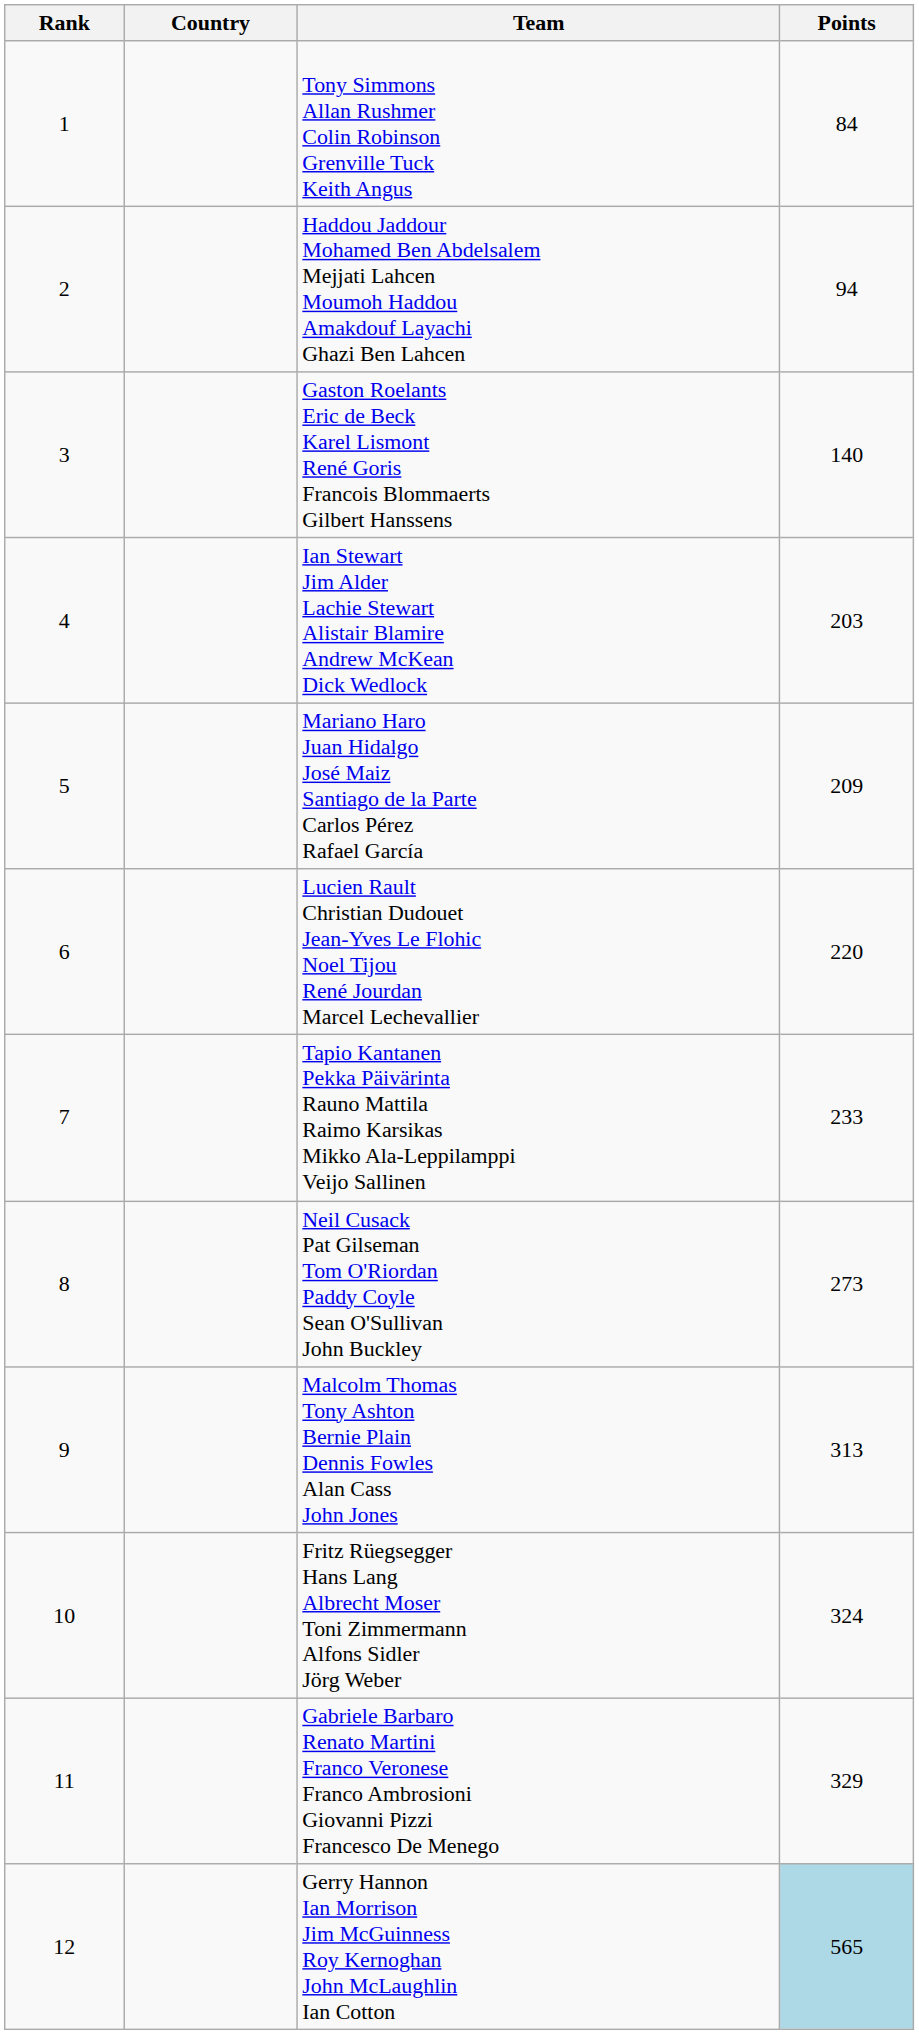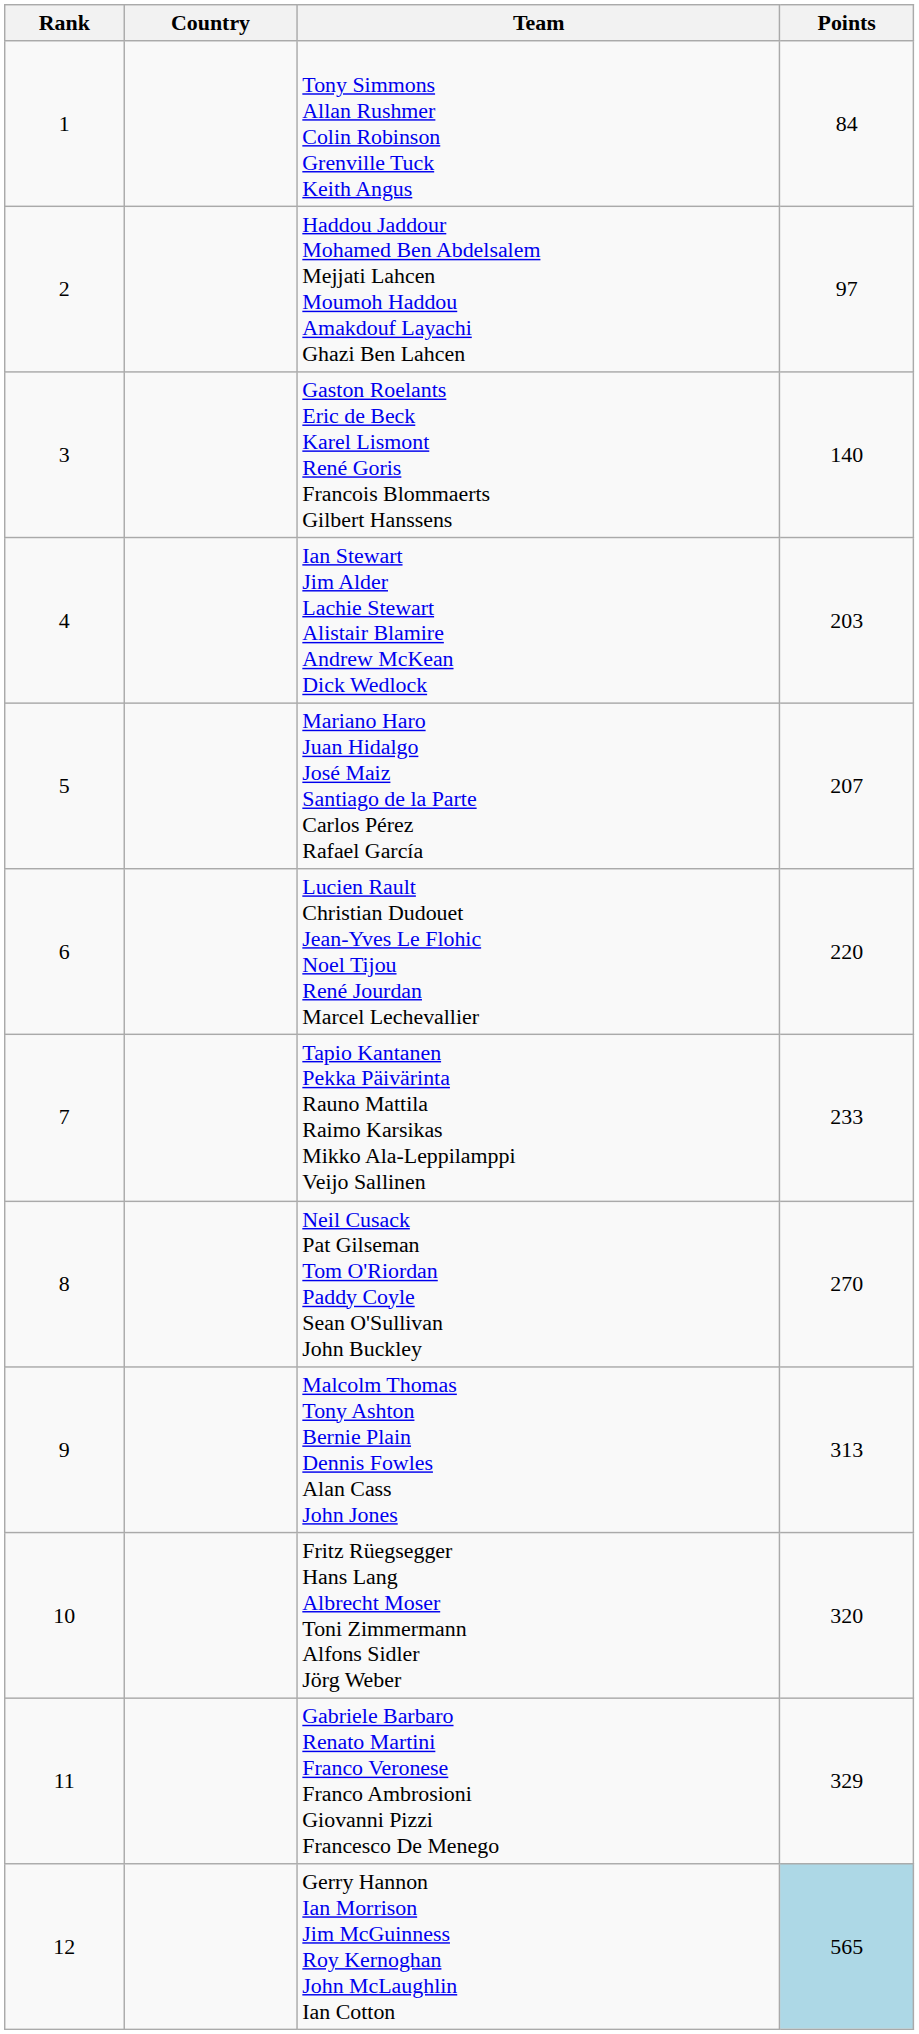row 3 | Points: 94 -> 97
row 6 | Points: 209 -> 207
row 9 | Points: 273 -> 270
row 11 | Points: 324 -> 320
